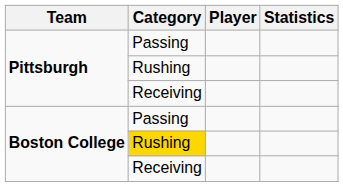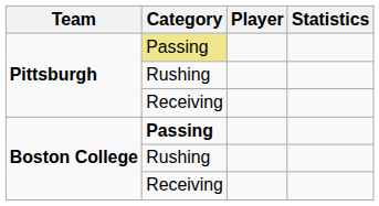Pittsburgh / Passing | Category: no background -> khaki background
Boston College / Passing | Category: normal -> bold
Boston College / Rushing | Category: gold background -> no background
